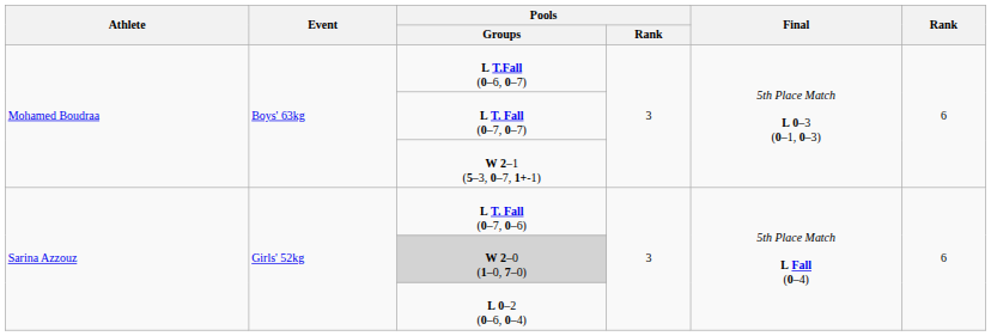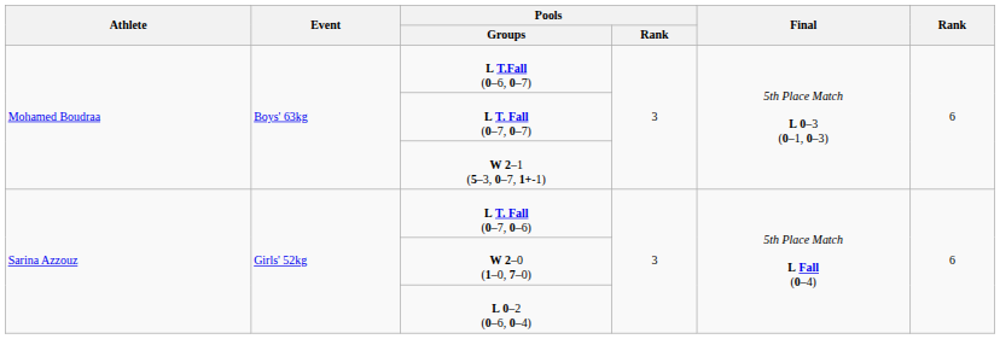W 2–0 (1–0, 7–0) | Pools / Groups: lightgrey background -> no background
